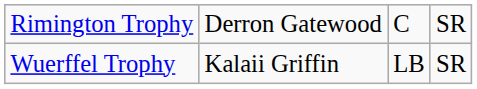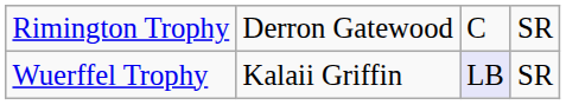Wuerffel Trophy | column 3: no background -> lavender background
